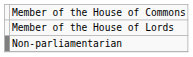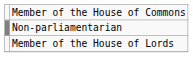rows swapped: Member of the House of Lords <-> Non-parliamentarian
